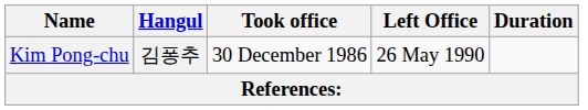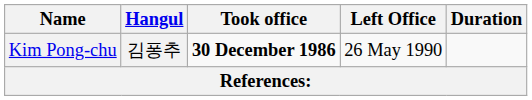Kim Pong-chu | Took office: normal -> bold
